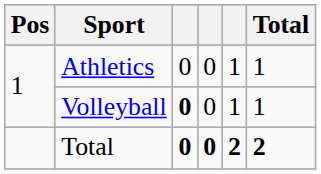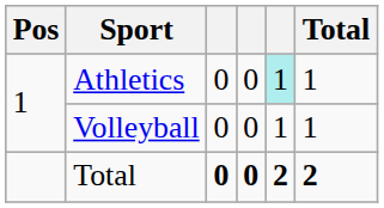Athletics | column 5: no background -> paleturquoise background
Volleyball | column 3: bold -> normal
